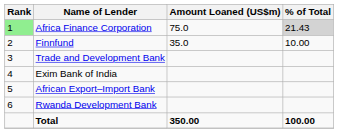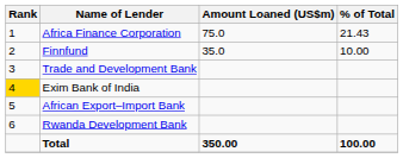Africa Finance Corporation | Rank: lightgreen background -> no background
Africa Finance Corporation | % of Total: lightgrey background -> no background
Exim Bank of India | Rank: no background -> gold background
